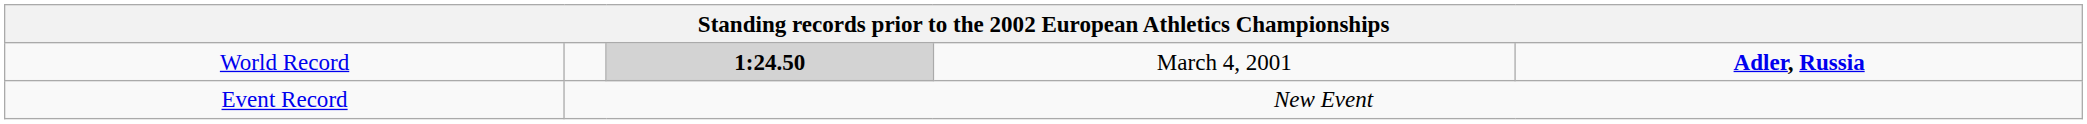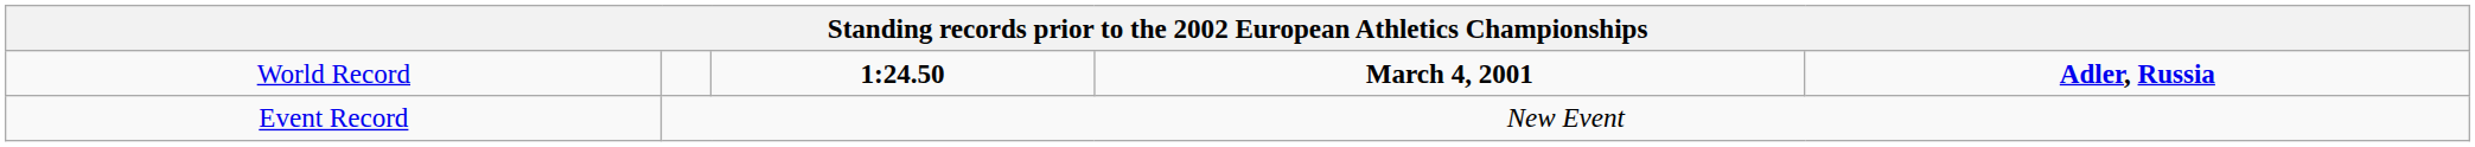World Record | column 3: lightgrey background -> no background
World Record | column 4: normal -> bold
